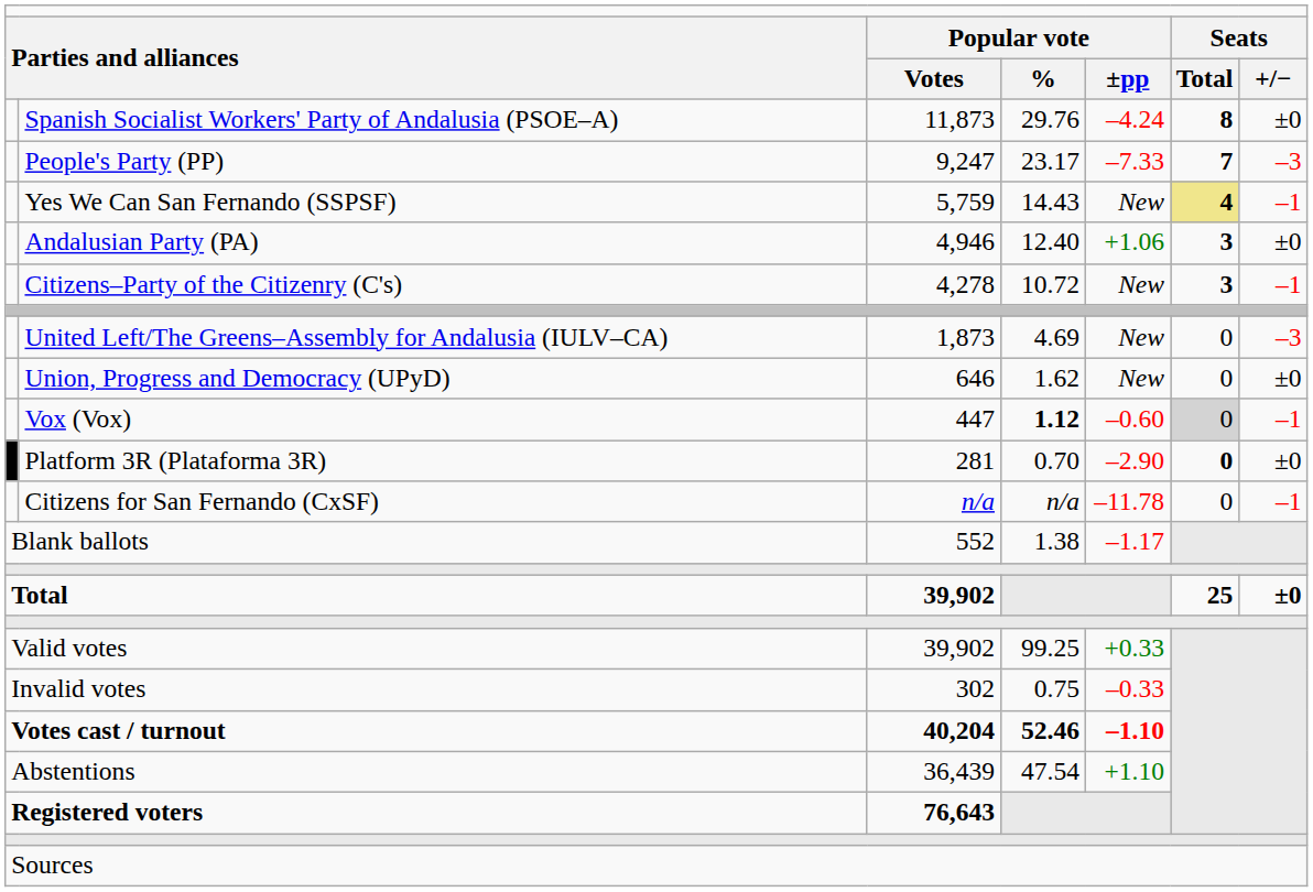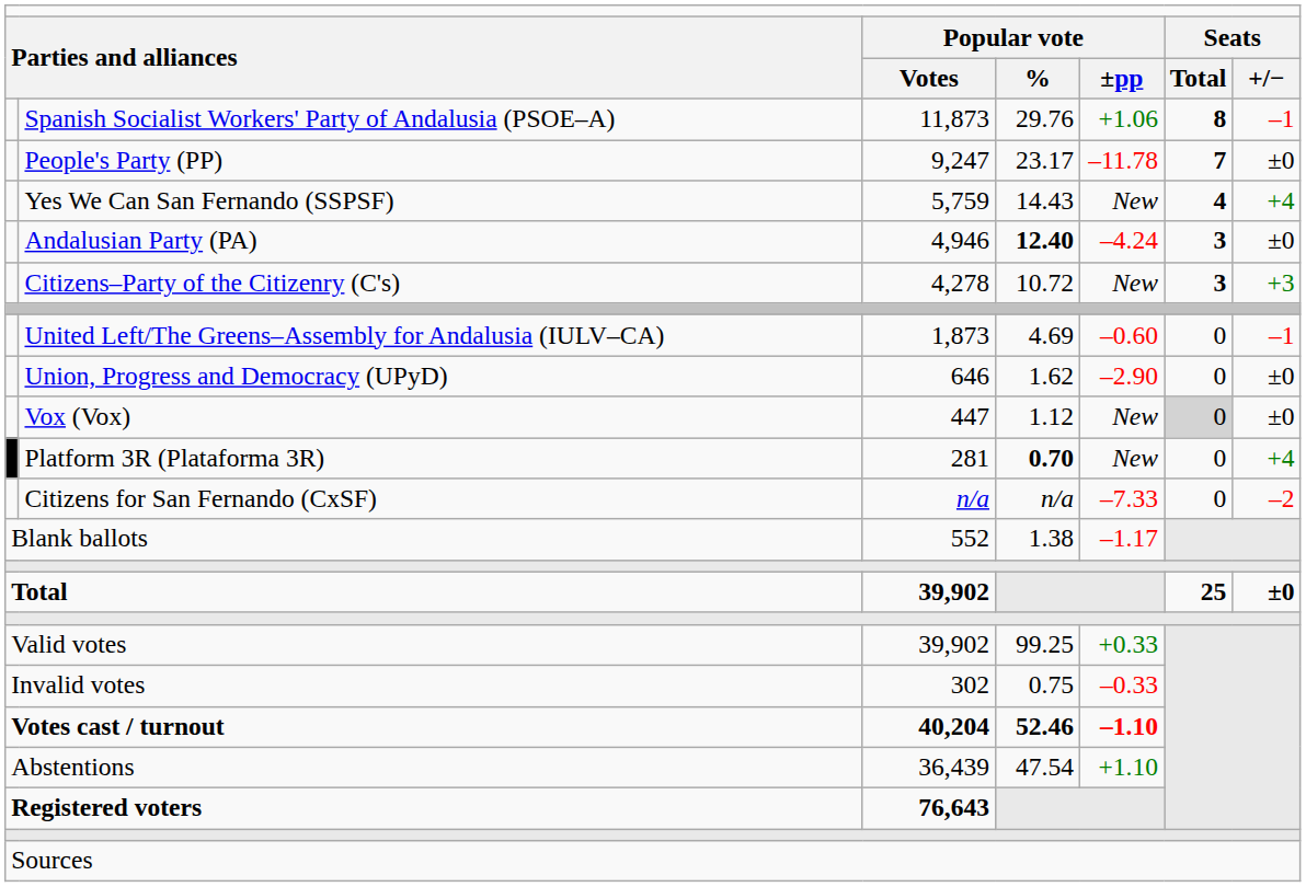Spanish Socialist Workers' Party of Andalusia (PSOE–A) | column 5: –4.24 -> +1.06
Spanish Socialist Workers' Party of Andalusia (PSOE–A) | column 7: ±0 -> –1
People's Party (PP) | column 5: –7.33 -> –11.78
People's Party (PP) | column 7: –3 -> ±0
Yes We Can San Fernando (SSPSF) | column 6: khaki background -> no background
Yes We Can San Fernando (SSPSF) | column 7: –1 -> +4
Andalusian Party (PA) | column 4: normal -> bold
Andalusian Party (PA) | column 5: +1.06 -> –4.24
Citizens–Party of the Citizenry (C's) | column 7: –1 -> +3
United Left/The Greens–Assembly for Andalusia (IULV–CA) | column 5: New -> –0.60
United Left/The Greens–Assembly for Andalusia (IULV–CA) | column 7: –3 -> –1
Union, Progress and Democracy (UPyD) | column 5: New -> –2.90
Vox (Vox) | column 4: bold -> normal
Vox (Vox) | column 5: –0.60 -> New
Vox (Vox) | column 7: –1 -> ±0
Platform 3R (Plataforma 3R) | column 4: normal -> bold
Platform 3R (Plataforma 3R) | column 5: –2.90 -> New
Platform 3R (Plataforma 3R) | column 6: bold -> normal
Platform 3R (Plataforma 3R) | column 7: ±0 -> +4
Citizens for San Fernando (CxSF) | column 5: –11.78 -> –7.33
Citizens for San Fernando (CxSF) | column 7: –1 -> –2
